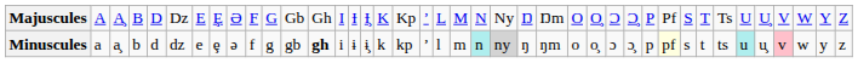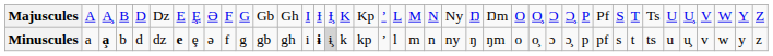Minuscules | column 3: normal -> bold
Minuscules | column 7: normal -> bold
Minuscules | column 13: bold -> normal
Minuscules | column 15: normal -> bold
Minuscules | column 16: no background -> lightgrey background
Minuscules | column 22: paleturquoise background -> no background
Minuscules | column 23: lightgrey background -> no background
Minuscules | column 31: lightyellow background -> no background
Minuscules | column 35: paleturquoise background -> no background
Minuscules | column 37: pink background -> no background
